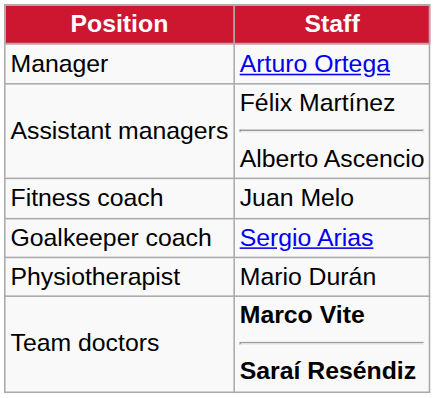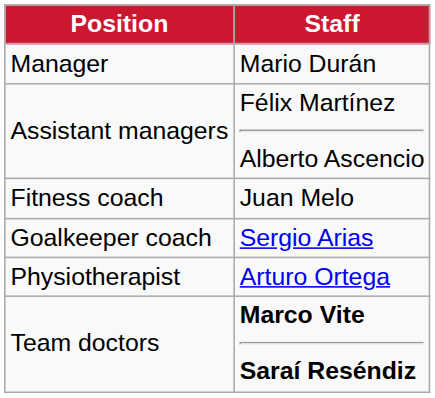Manager | Staff: Arturo Ortega -> Mario Durán
Physiotherapist | Staff: Mario Durán -> Arturo Ortega
